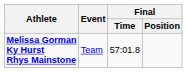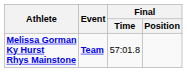Melissa Gorman Ky Hurst Rhys Mainstone | Event: normal -> bold
